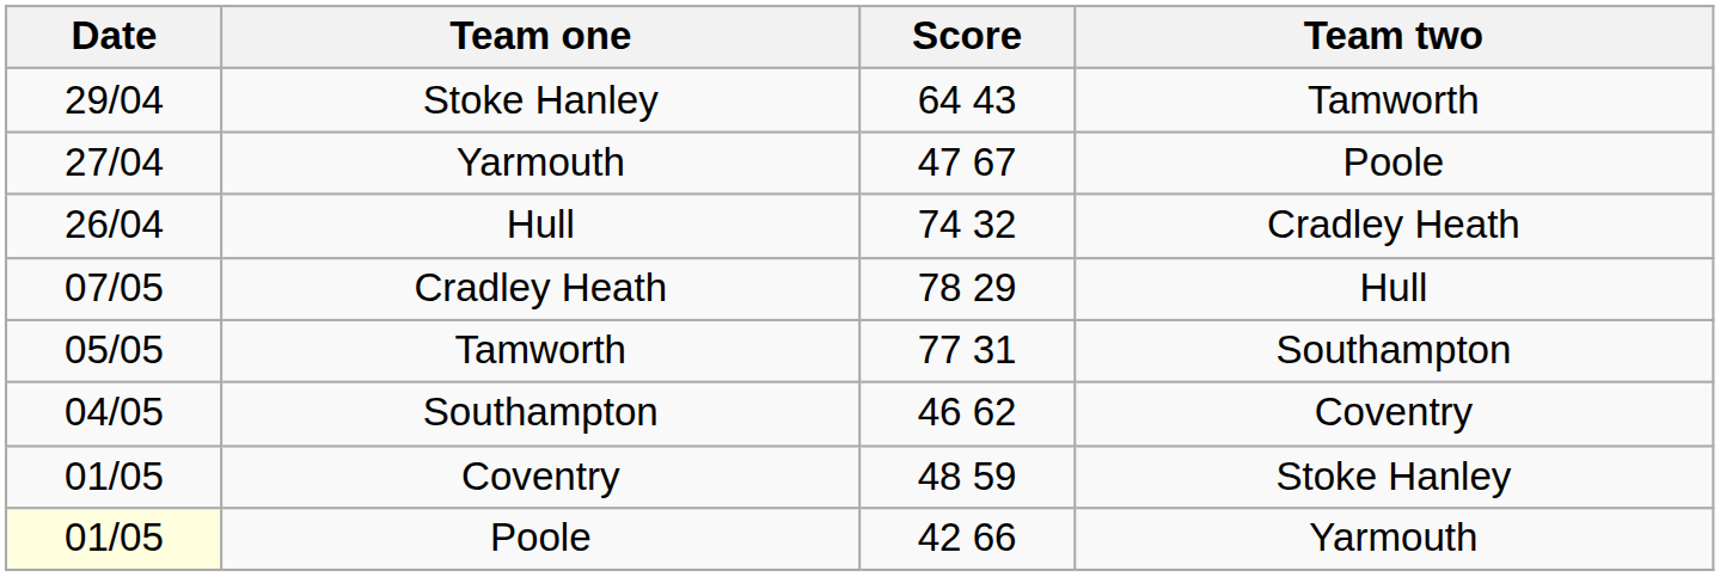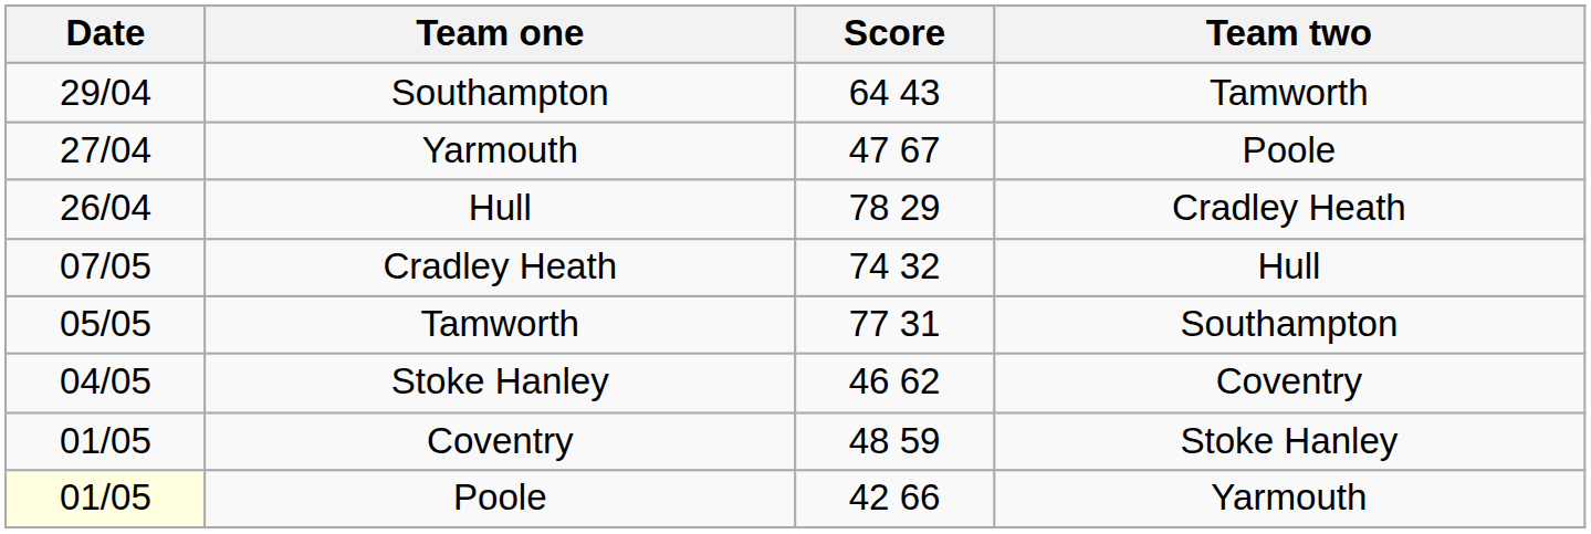row 2 | Team one: Stoke Hanley -> Southampton
row 4 | Score: 74 32 -> 78 29
row 5 | Score: 78 29 -> 74 32
row 7 | Team one: Southampton -> Stoke Hanley
